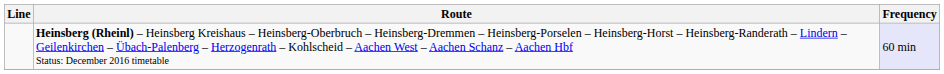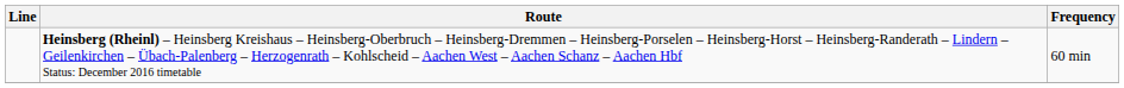row 2 | Frequency: lavender background -> no background
